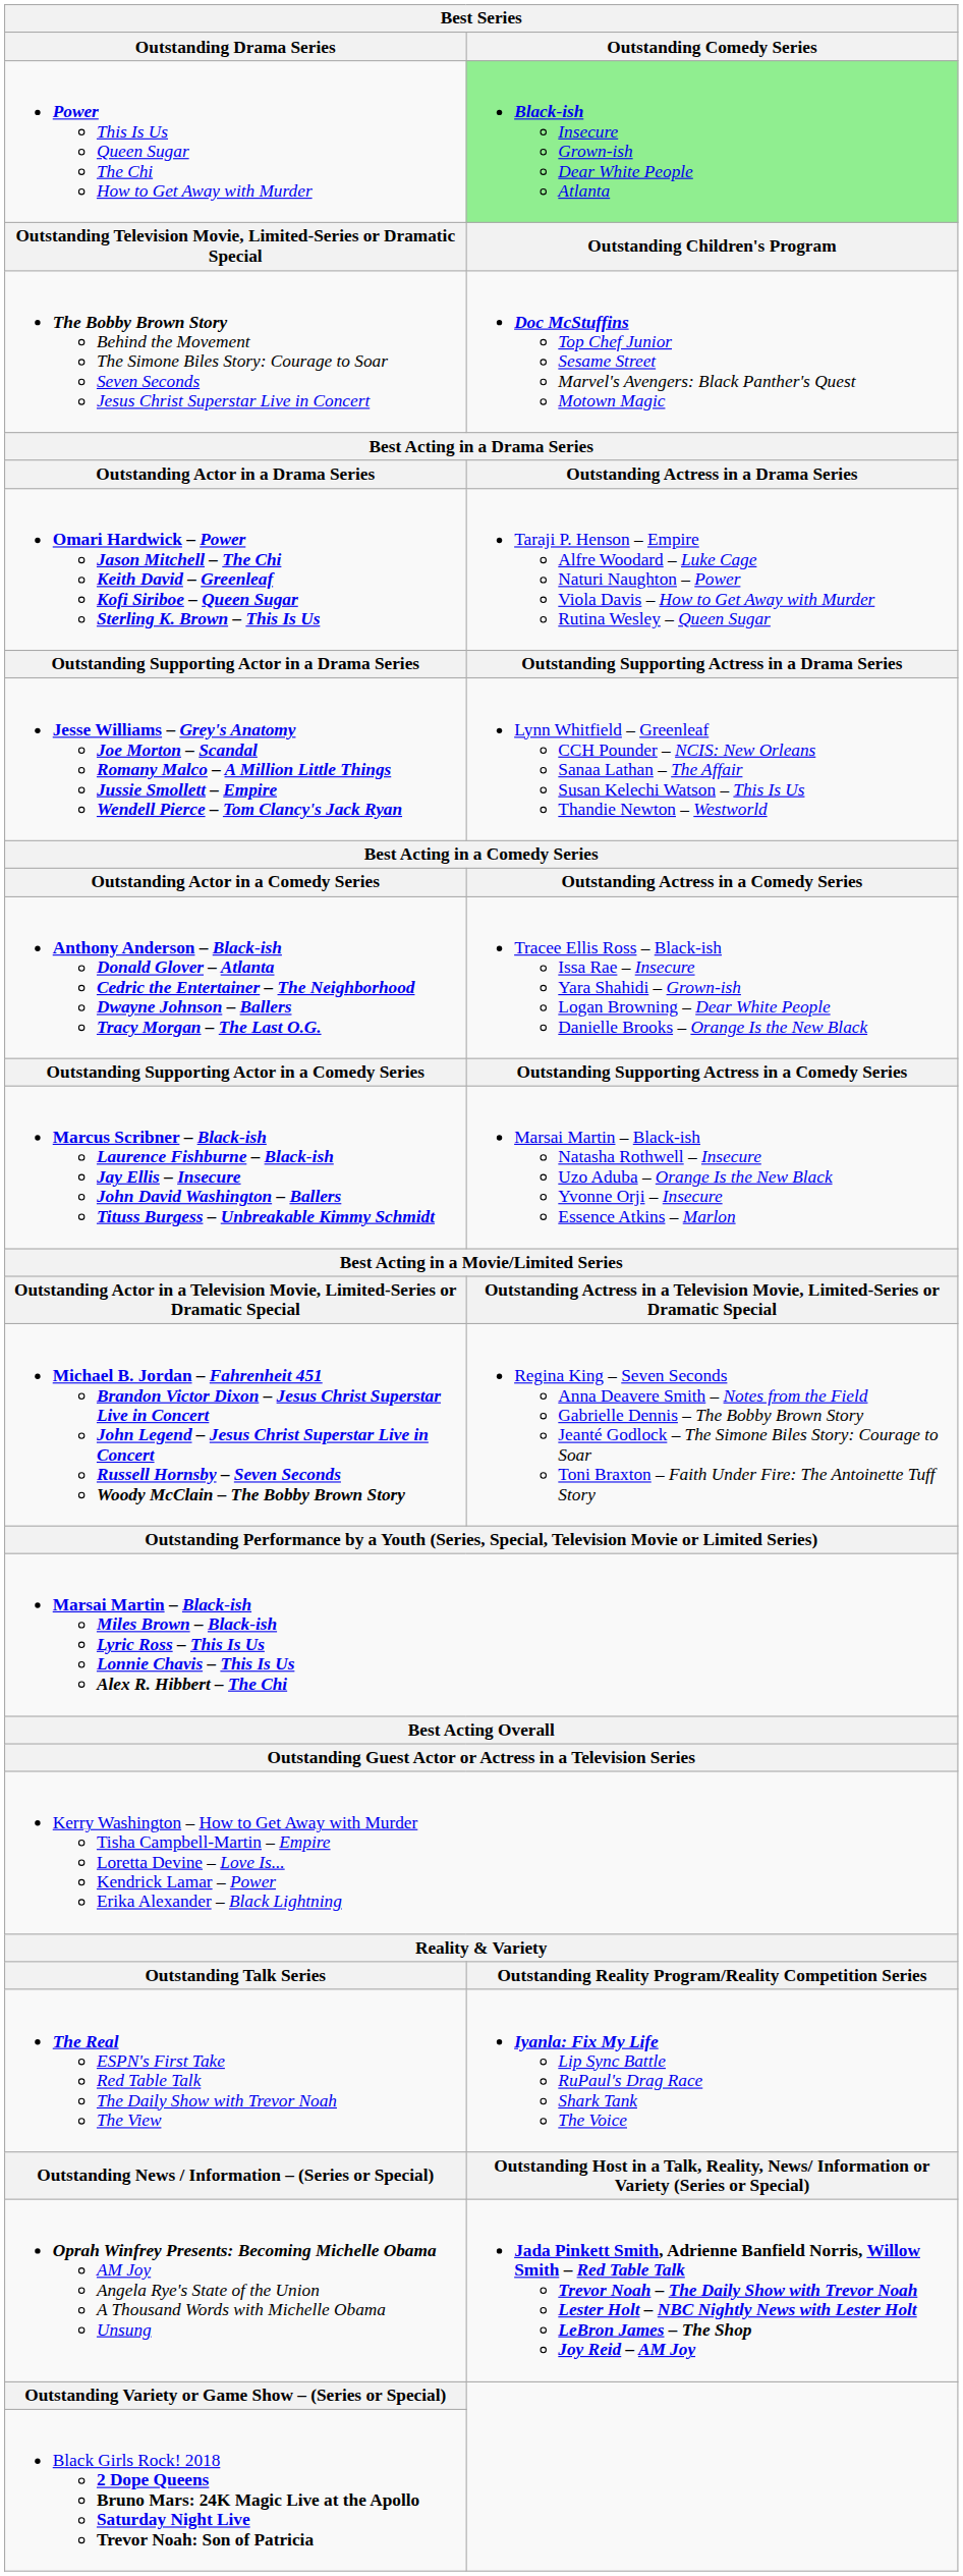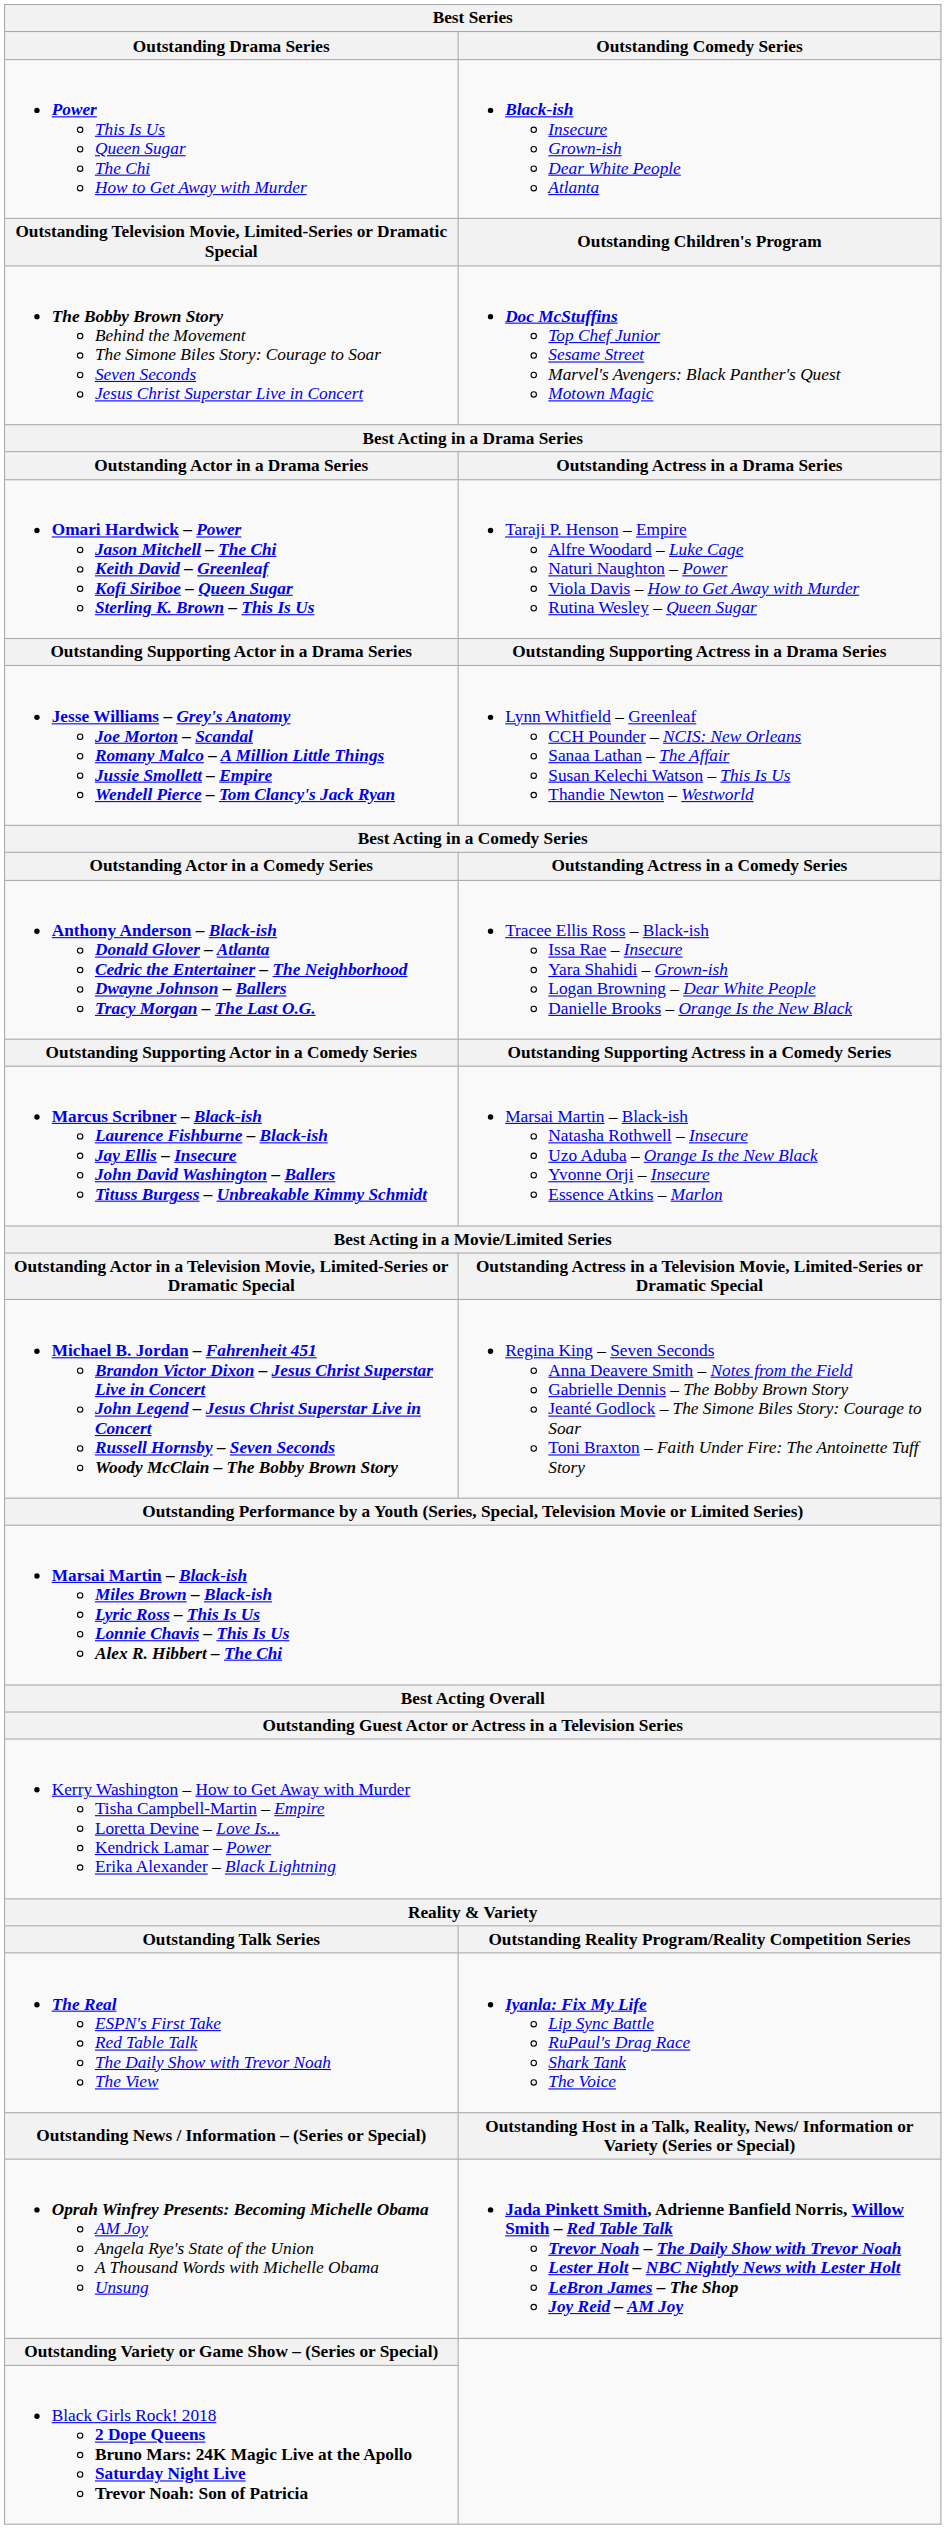row 3 | Outstanding Comedy Series: lightgreen background -> no background
